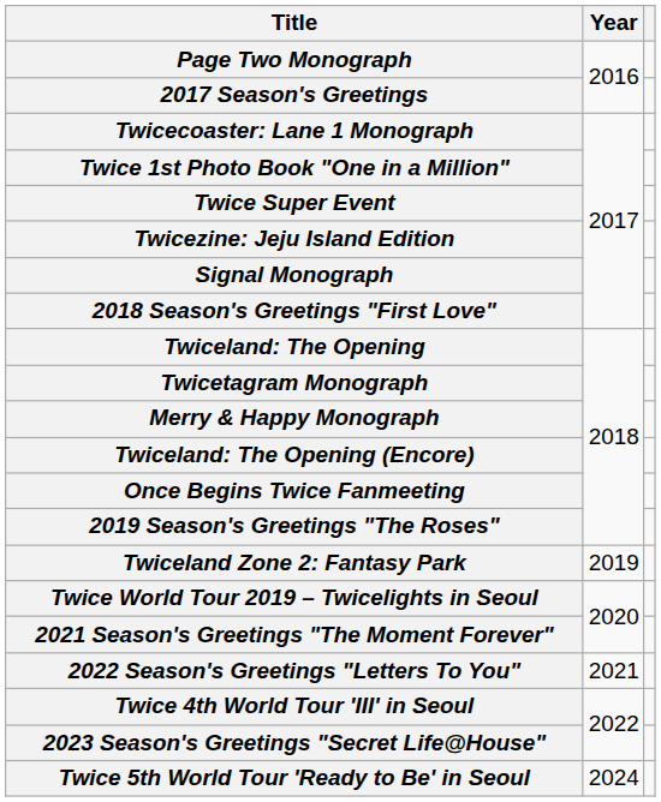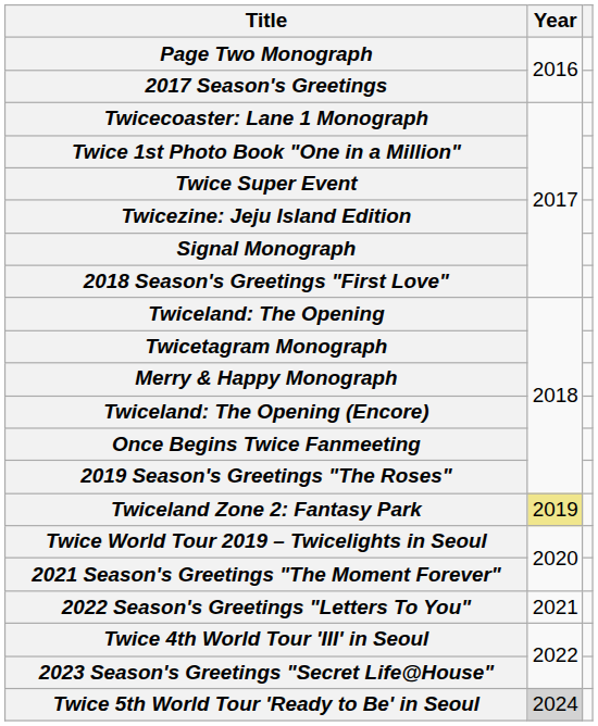Twiceland Zone 2: Fantasy Park | Year: no background -> khaki background
Twice 5th World Tour 'Ready to Be' in Seoul | Year: no background -> lightgrey background
